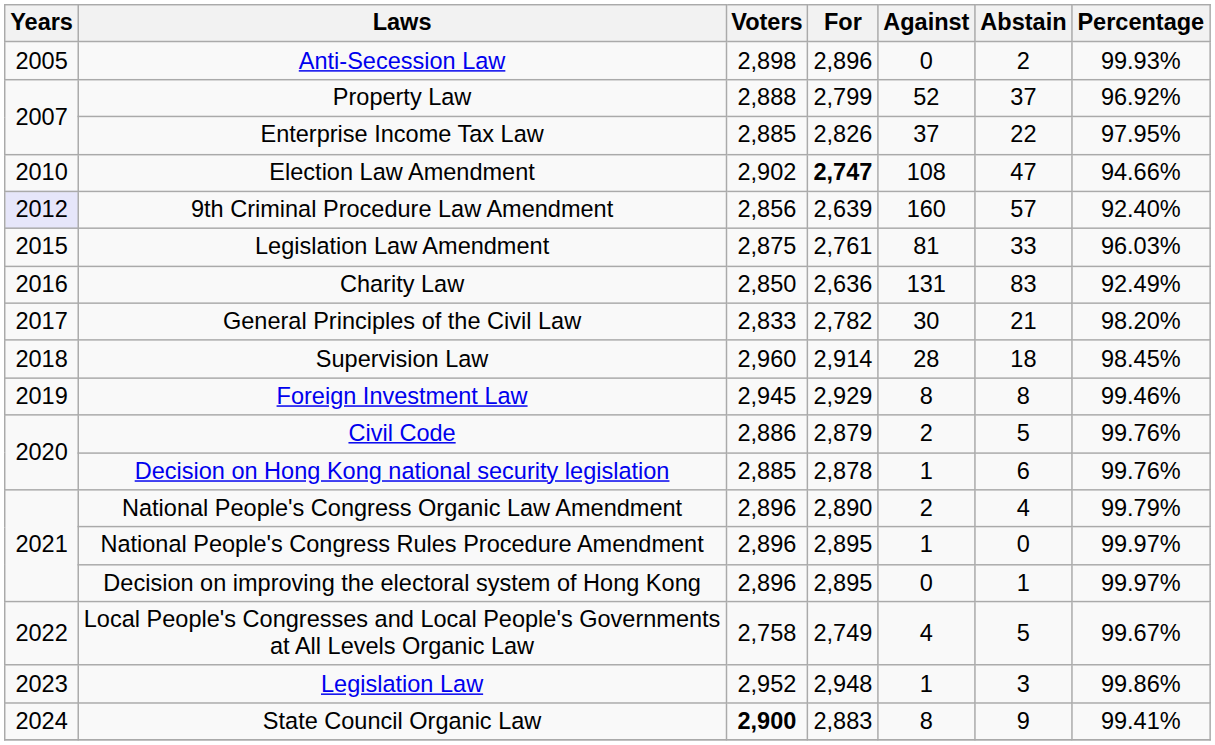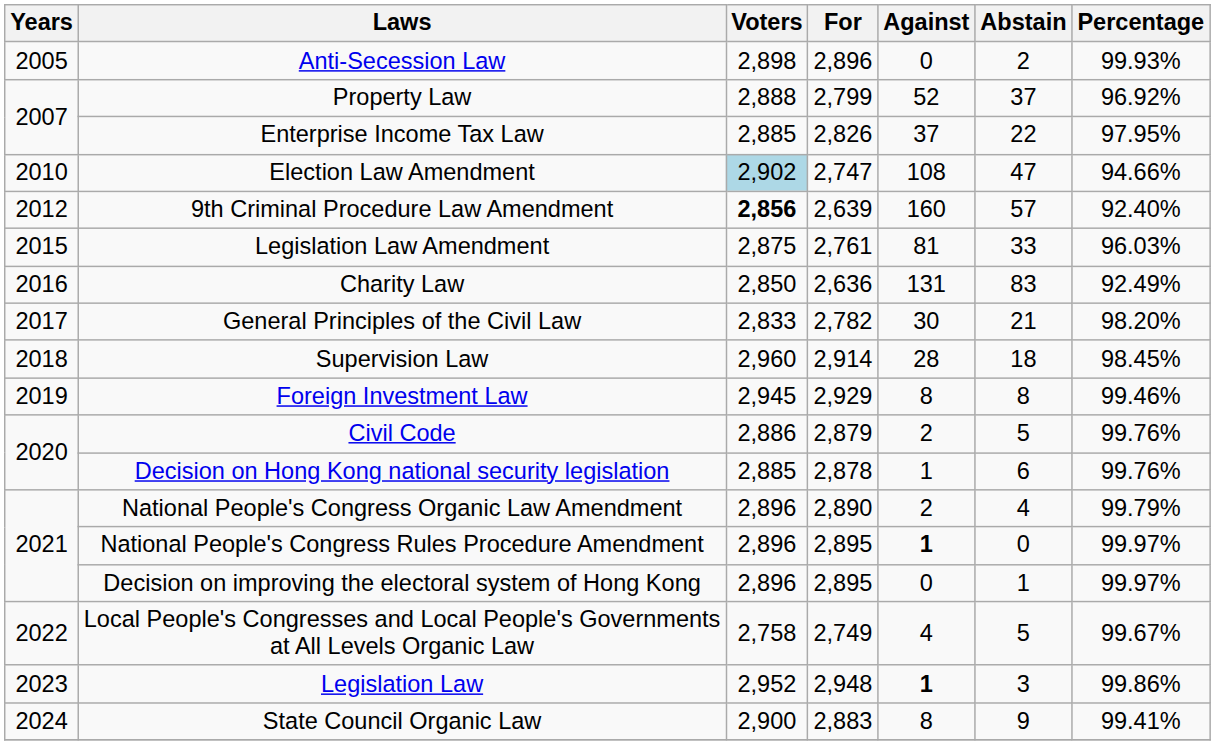Election Law Amendment | Voters: no background -> lightblue background
Election Law Amendment | For: bold -> normal
9th Criminal Procedure Law Amendment | Years: lavender background -> no background
9th Criminal Procedure Law Amendment | Voters: normal -> bold
National People's Congress Rules Procedure Amendment | Against: normal -> bold
Legislation Law | Against: normal -> bold
State Council Organic Law | Voters: bold -> normal
